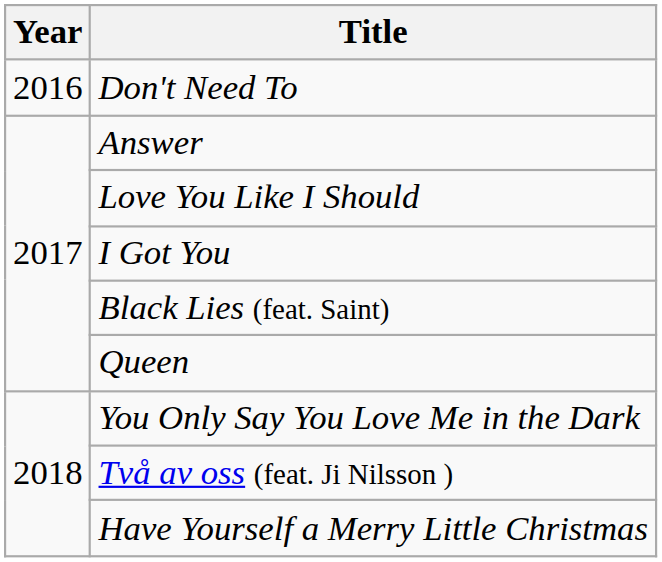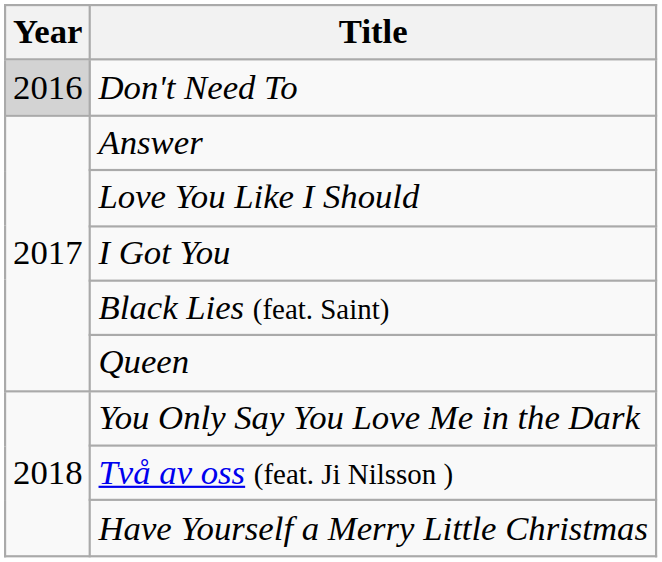Don't Need To | Year: no background -> lightgrey background
